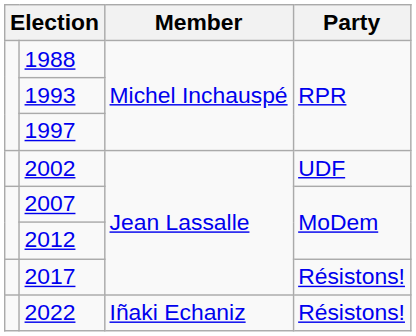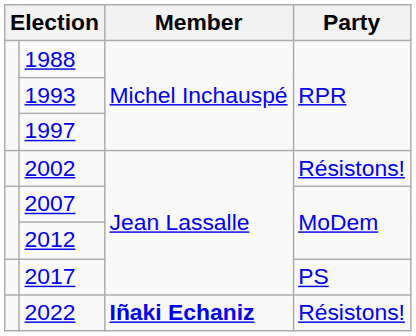2002 | Party: UDF -> Résistons!
2017 | Party: Résistons! -> PS
2022 | Member: normal -> bold
